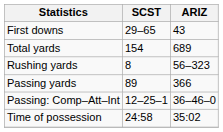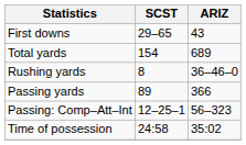Rushing yards | ARIZ: 56–323 -> 36–46–0
Passing: Comp–Att–Int | ARIZ: 36–46–0 -> 56–323
